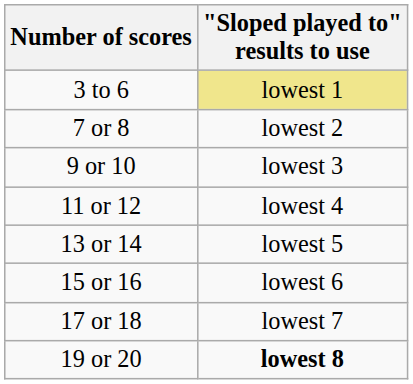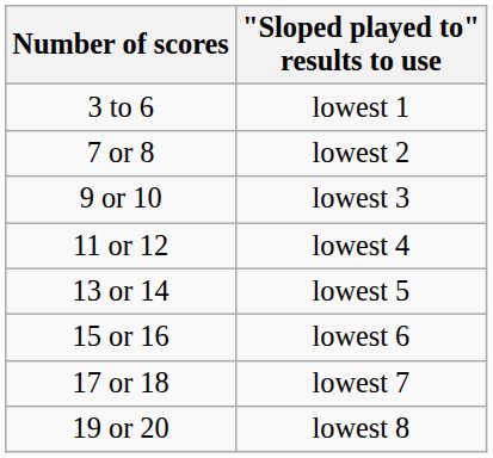3 to 6 | "Sloped played to" results to use: khaki background -> no background
19 or 20 | "Sloped played to" results to use: bold -> normal
